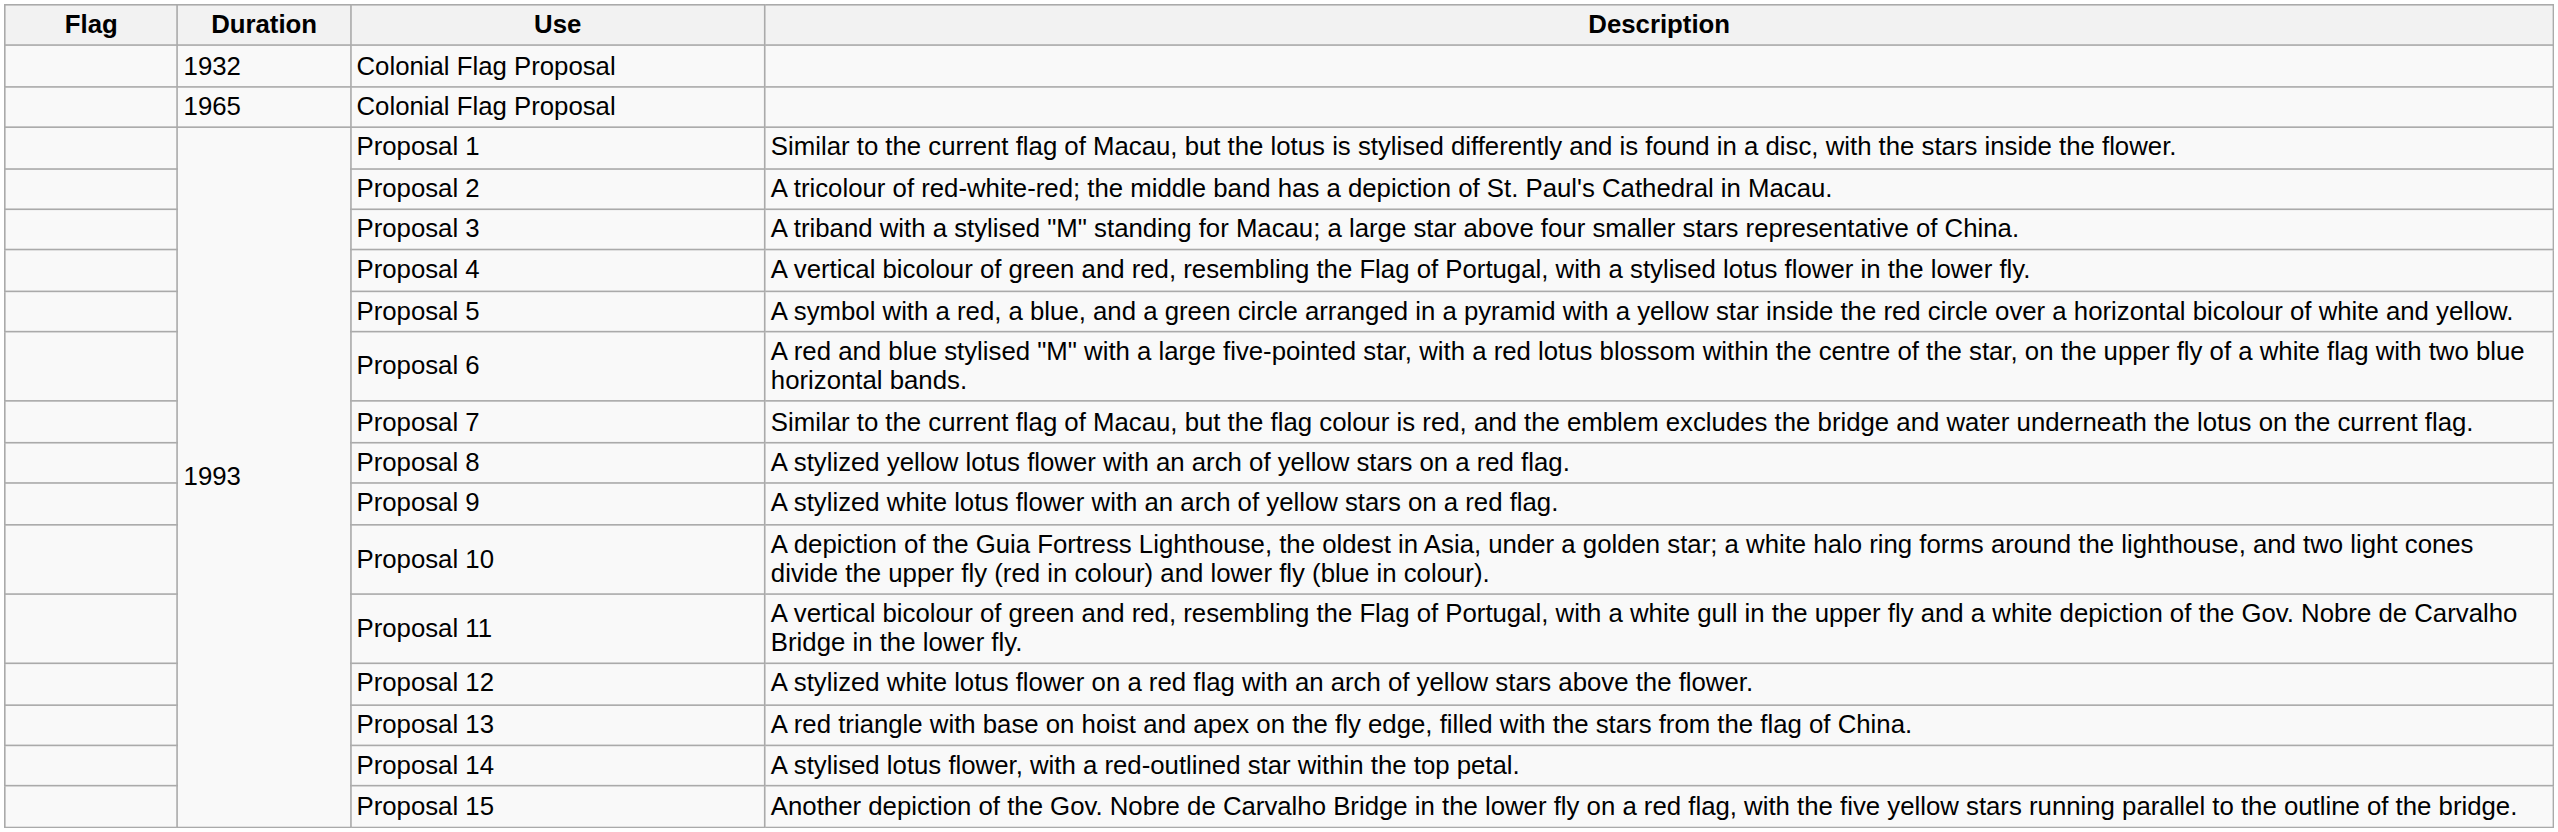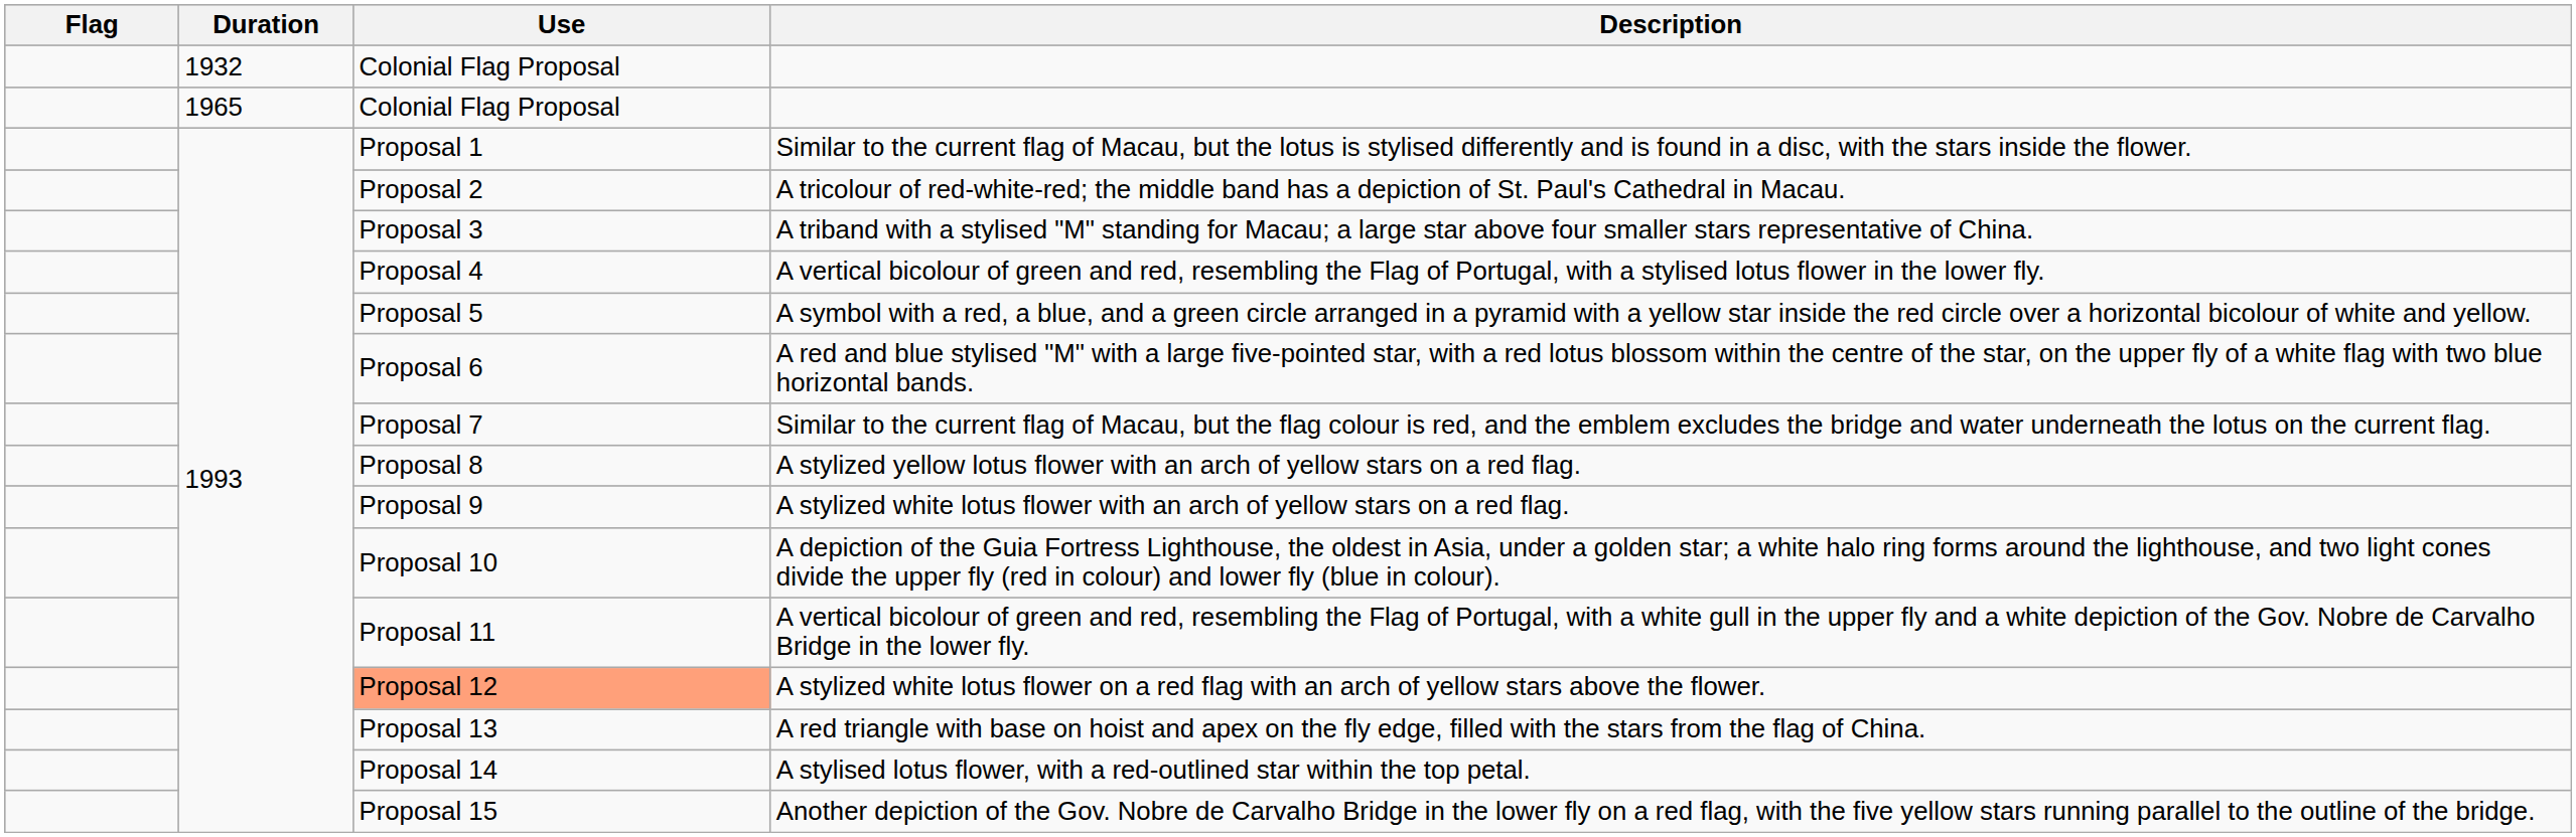Proposal 12 | Use: no background -> lightsalmon background
